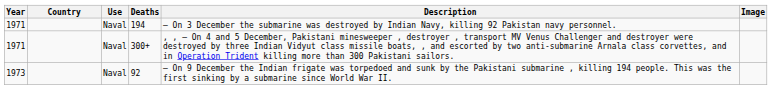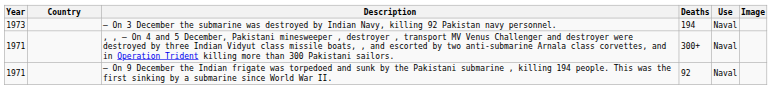columns swapped: Description <-> Use
row 2 | Year: 1971 -> 1973
row 4 | Year: 1973 -> 1971
